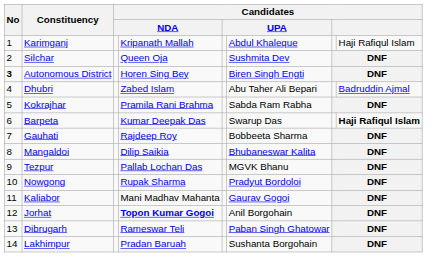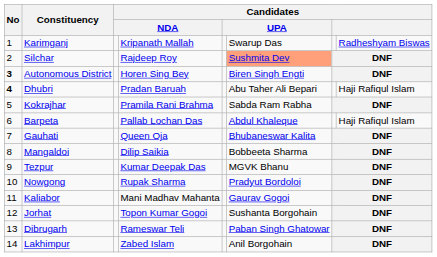Karimganj | column 6: Abdul Khaleque -> Swarup Das
Karimganj | column 8: Haji Rafiqul Islam -> Radheshyam Biswas
Silchar | column 4: Queen Oja -> Rajdeep Roy
Silchar | column 6: no background -> lightsalmon background
Dhubri | No: normal -> bold
Dhubri | column 4: Zabed Islam -> Pradan Baruah
Dhubri | column 8: Badruddin Ajmal -> Haji Rafiqul Islam
Barpeta | column 4: Kumar Deepak Das -> Pallab Lochan Das
Barpeta | column 6: Swarup Das -> Abdul Khaleque
Barpeta | column 8: bold -> normal
Gauhati | column 4: Rajdeep Roy -> Queen Oja
Gauhati | column 6: Bobbeeta Sharma -> Bhubaneswar Kalita
Mangaldoi | column 6: Bhubaneswar Kalita -> Bobbeeta Sharma
Tezpur | column 4: Pallab Lochan Das -> Kumar Deepak Das
Jorhat | column 4: bold -> normal
Jorhat | column 6: Anil Borgohain -> Sushanta Borgohain
Lakhimpur | column 4: Pradan Baruah -> Zabed Islam
Lakhimpur | column 6: Sushanta Borgohain -> Anil Borgohain
